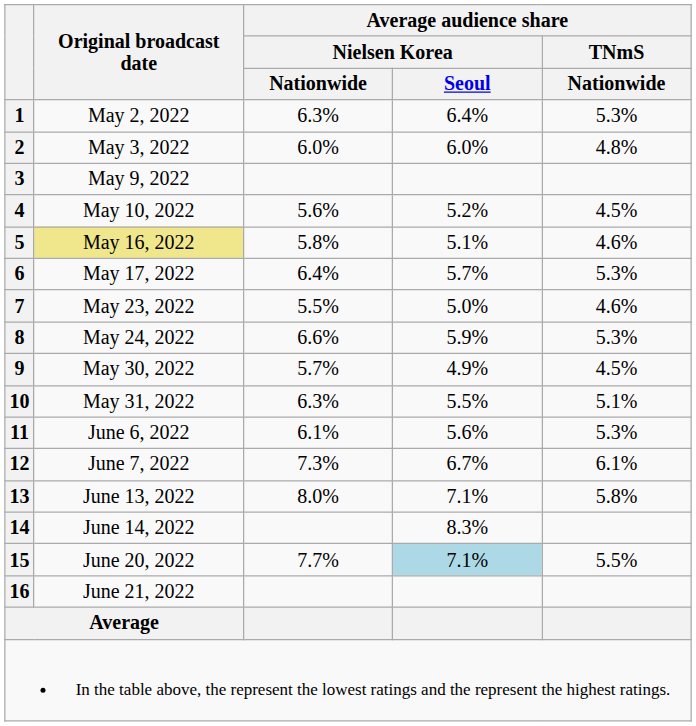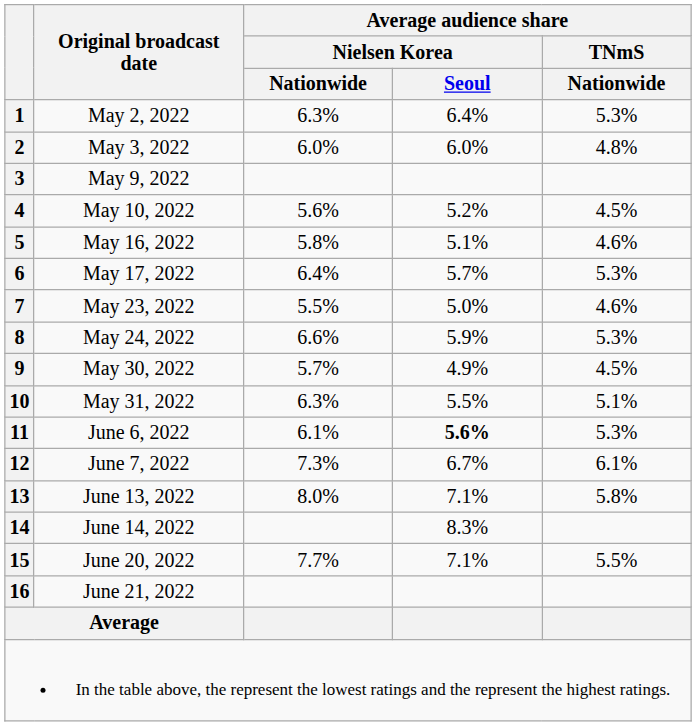5 | Original broadcast date: khaki background -> no background
11 | Average audience share / Nielsen Korea / Seoul: normal -> bold
15 | Average audience share / Nielsen Korea / Seoul: lightblue background -> no background
